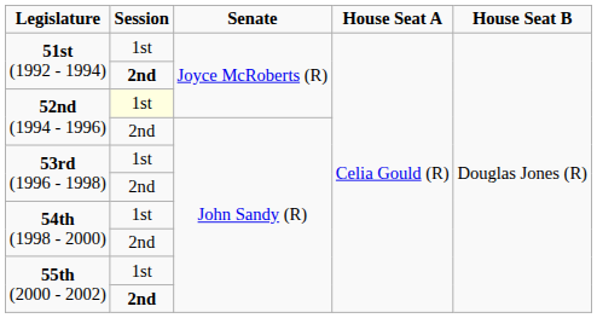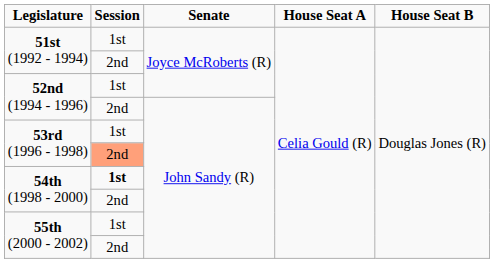51st (1992 - 1994) / 2nd | Session: bold -> normal
52nd (1994 - 1996) / 1st | Session: lightyellow background -> no background
53rd (1996 - 1998) / 2nd | Session: no background -> lightsalmon background
54th (1998 - 2000) / 1st | Session: normal -> bold
55th (2000 - 2002) / 2nd | Session: bold -> normal
